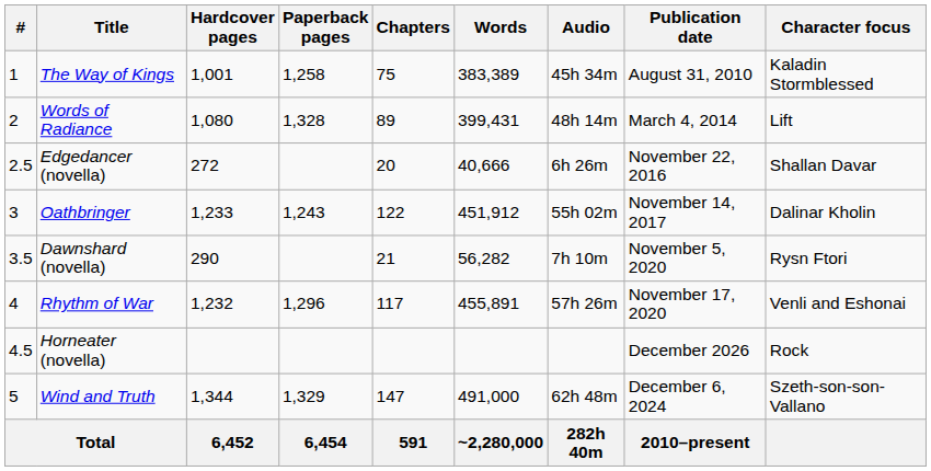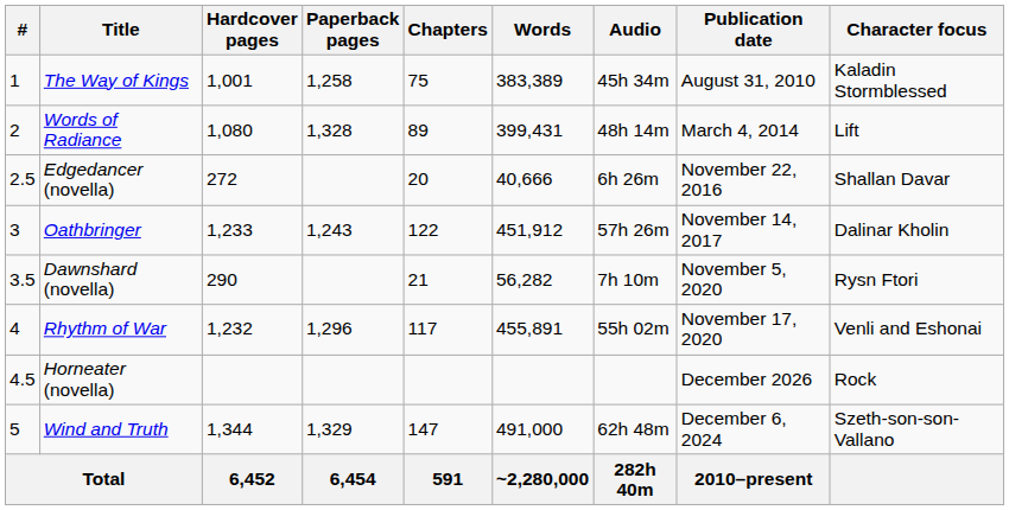Oathbringer | Audio: 55h 02m -> 57h 26m
Rhythm of War | Audio: 57h 26m -> 55h 02m
